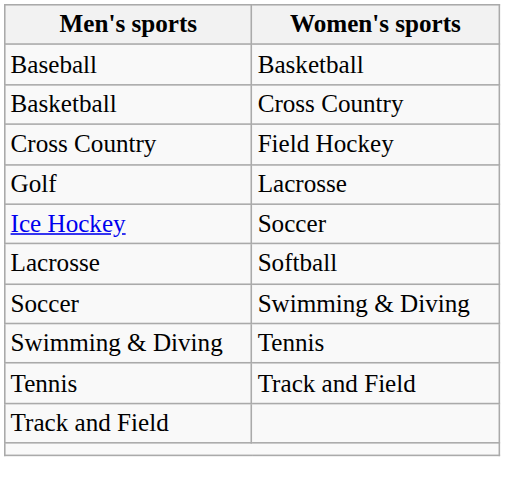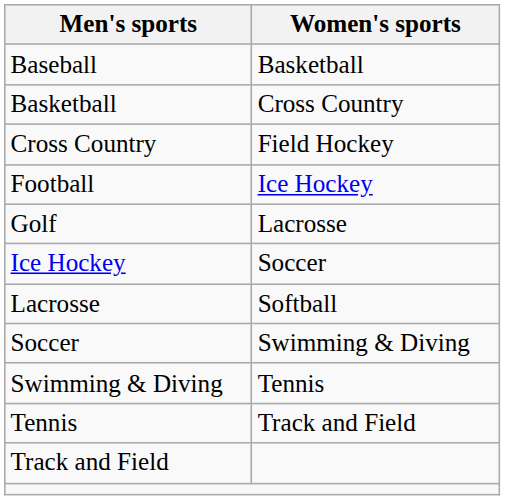+ row: Football | Ice Hockey
